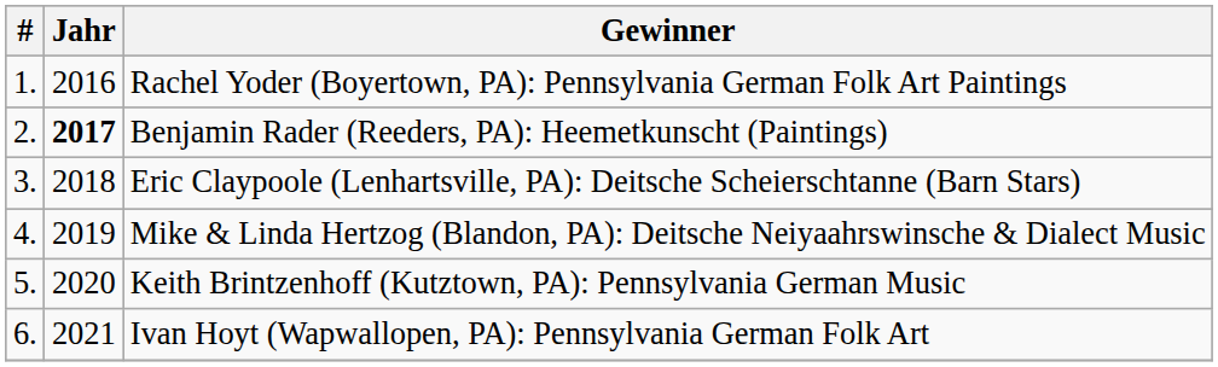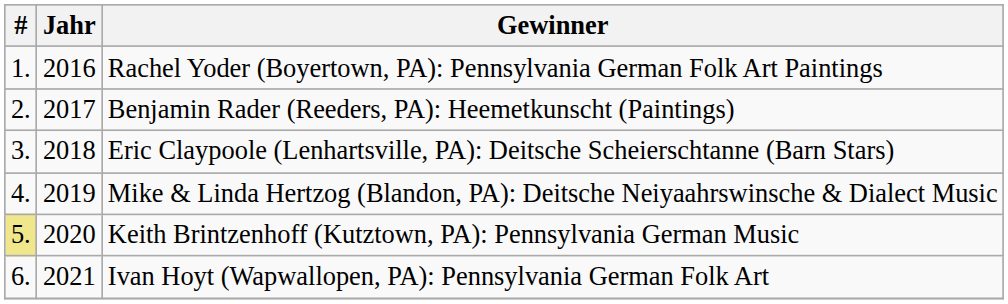Benjamin Rader (Reeders, PA): Heemetkunscht (Paintings) | Jahr: bold -> normal
Keith Brintzenhoff (Kutztown, PA): Pennsylvania German Music | #: no background -> khaki background
